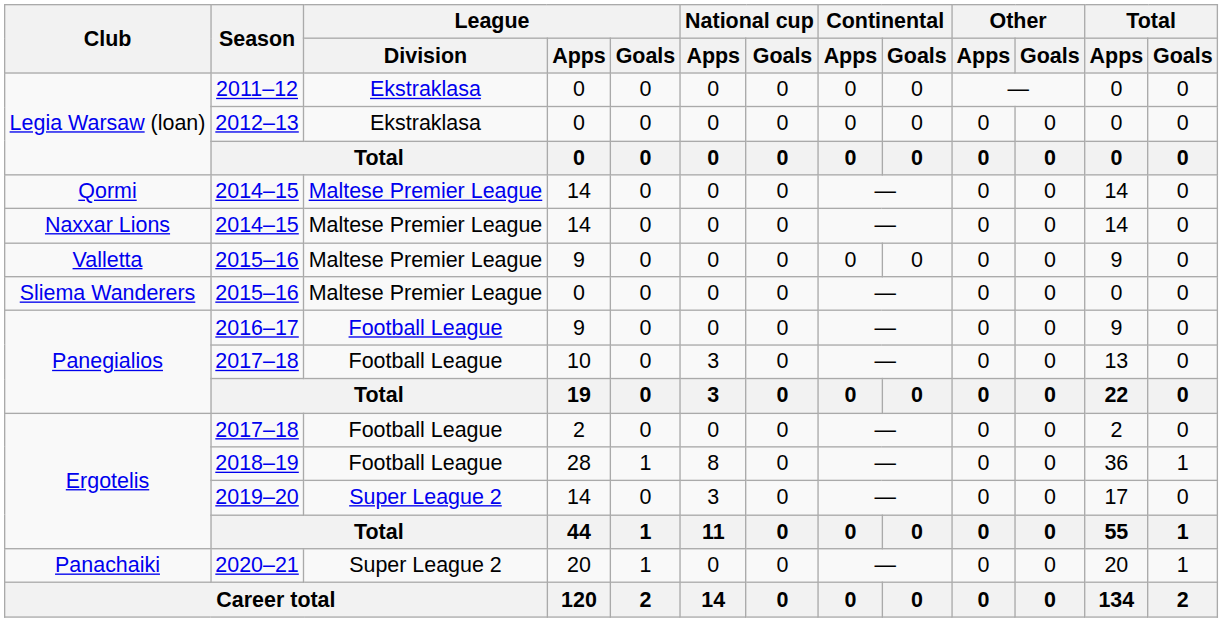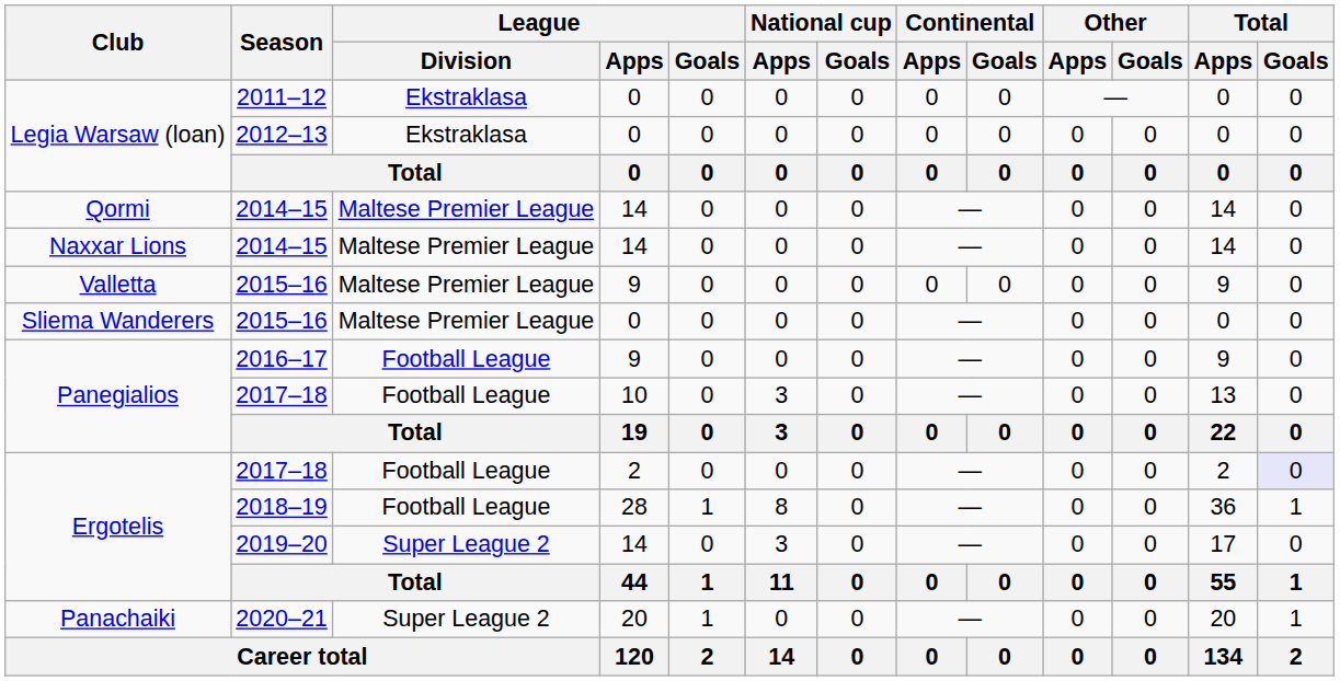Ergotelis / 2017–18 | Total / Goals: no background -> lavender background
